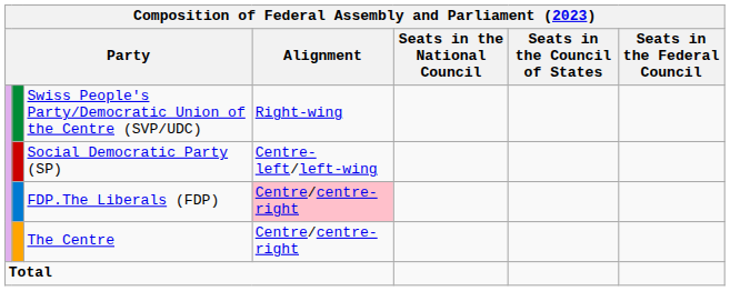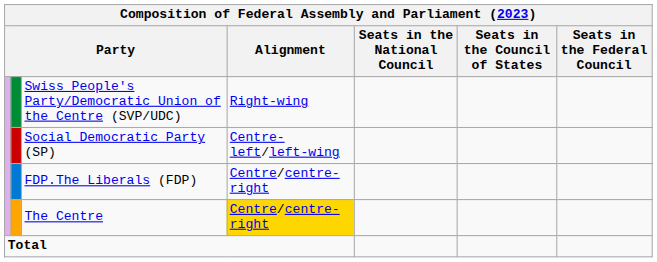FDP.The Liberals (FDP) | Alignment: pink background -> no background
The Centre | Alignment: no background -> gold background
